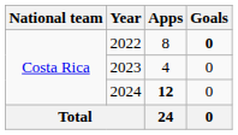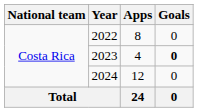2022 | Goals: bold -> normal
2023 | Goals: normal -> bold
2024 | Apps: bold -> normal
